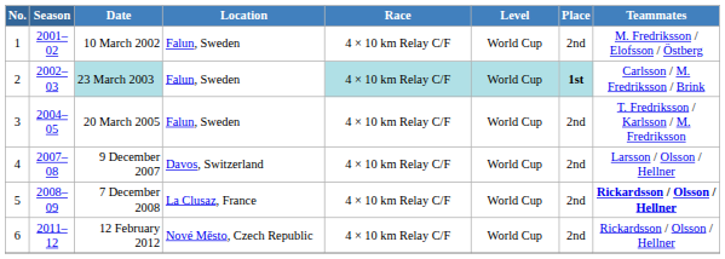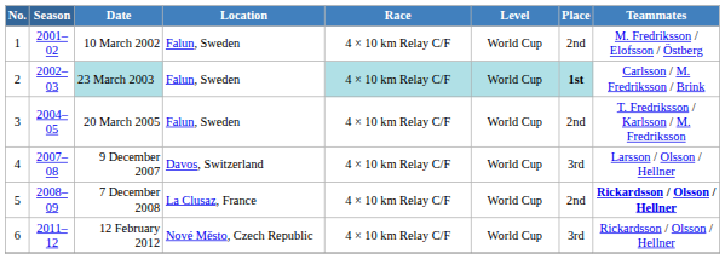9 December 2007 | Place: 2nd -> 3rd
12 February 2012 | Place: 2nd -> 3rd
